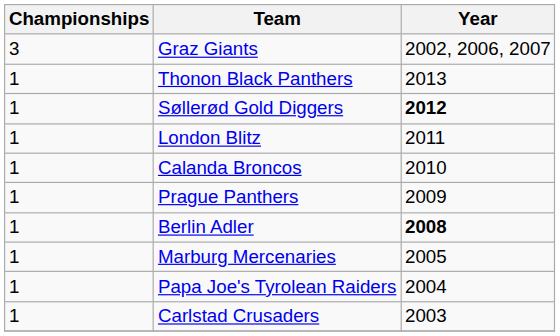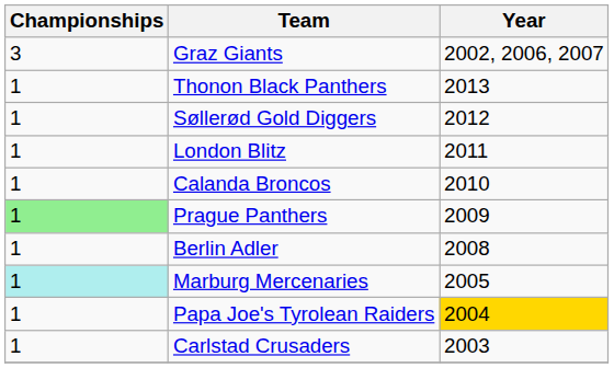Søllerød Gold Diggers | Year: bold -> normal
Prague Panthers | Championships: no background -> lightgreen background
Berlin Adler | Year: bold -> normal
Marburg Mercenaries | Championships: no background -> paleturquoise background
Papa Joe's Tyrolean Raiders | Year: no background -> gold background
